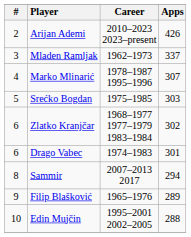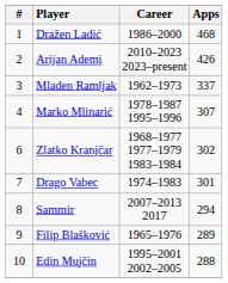+ row: 1 | Dražen Ladić | 1986–2000 | 468
- row: 5 | Srećko Bogdan | 1975–1985 | 303
Drago Vabec | #: 6 -> 7
